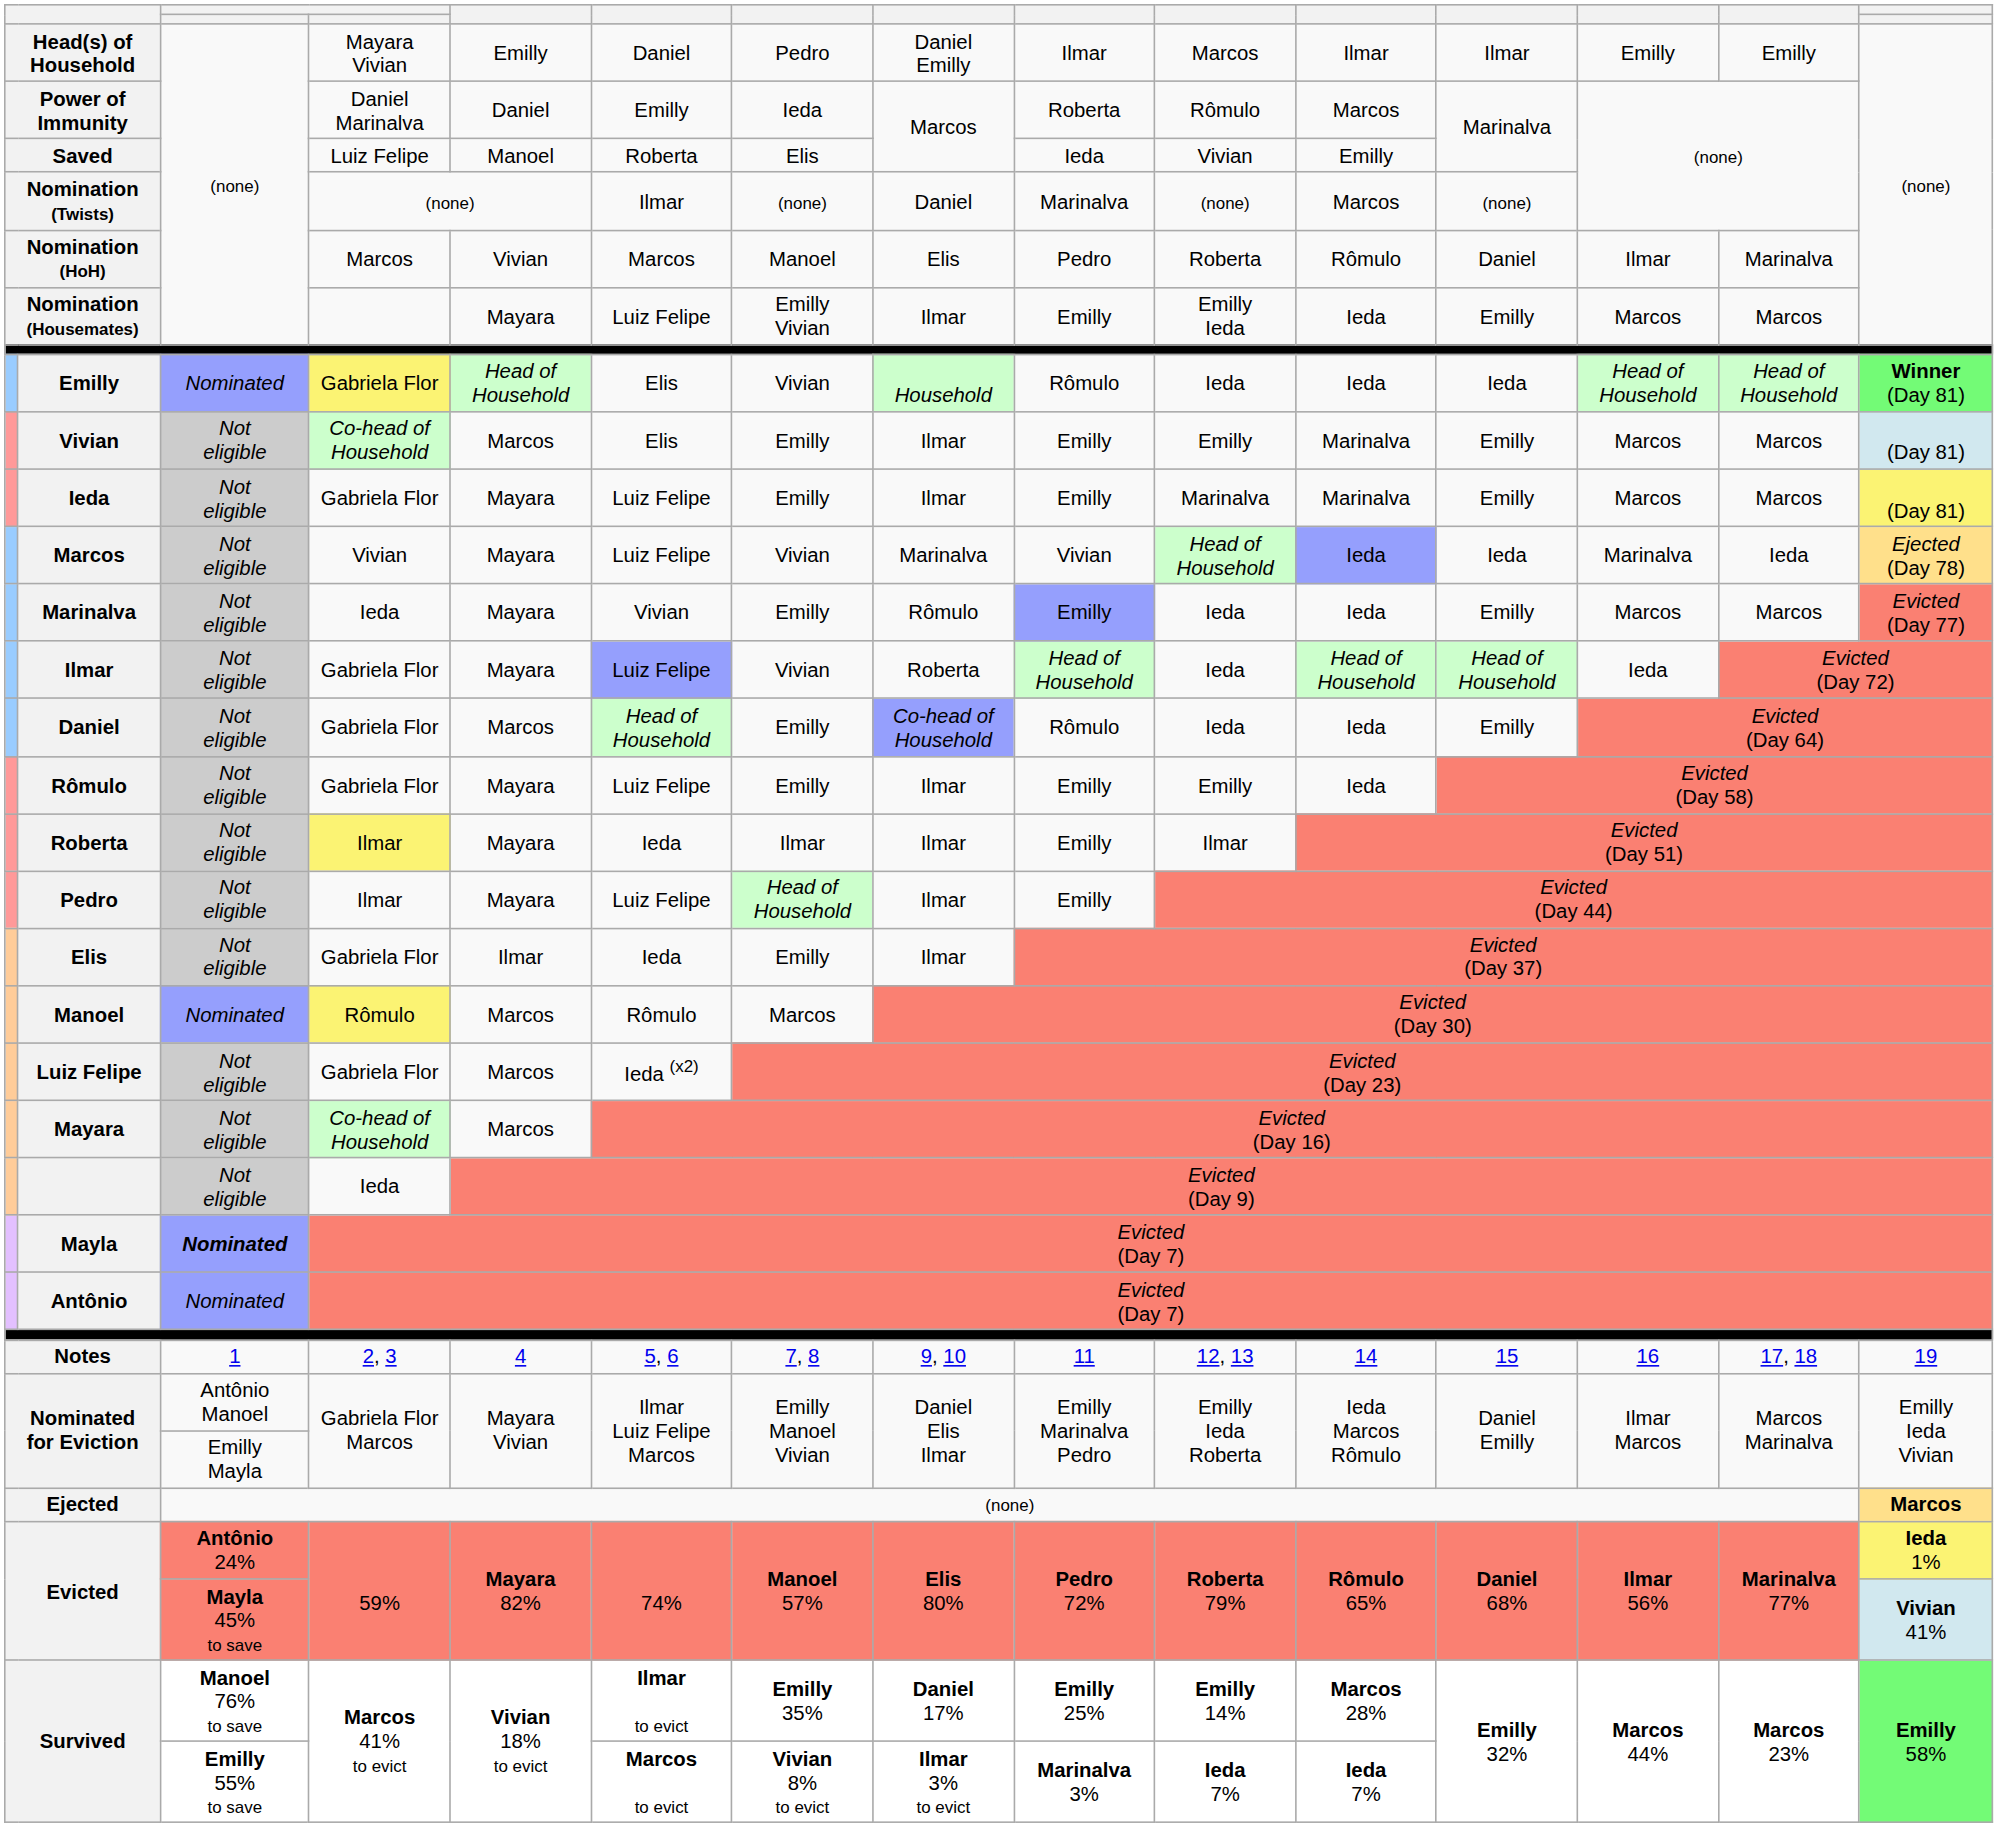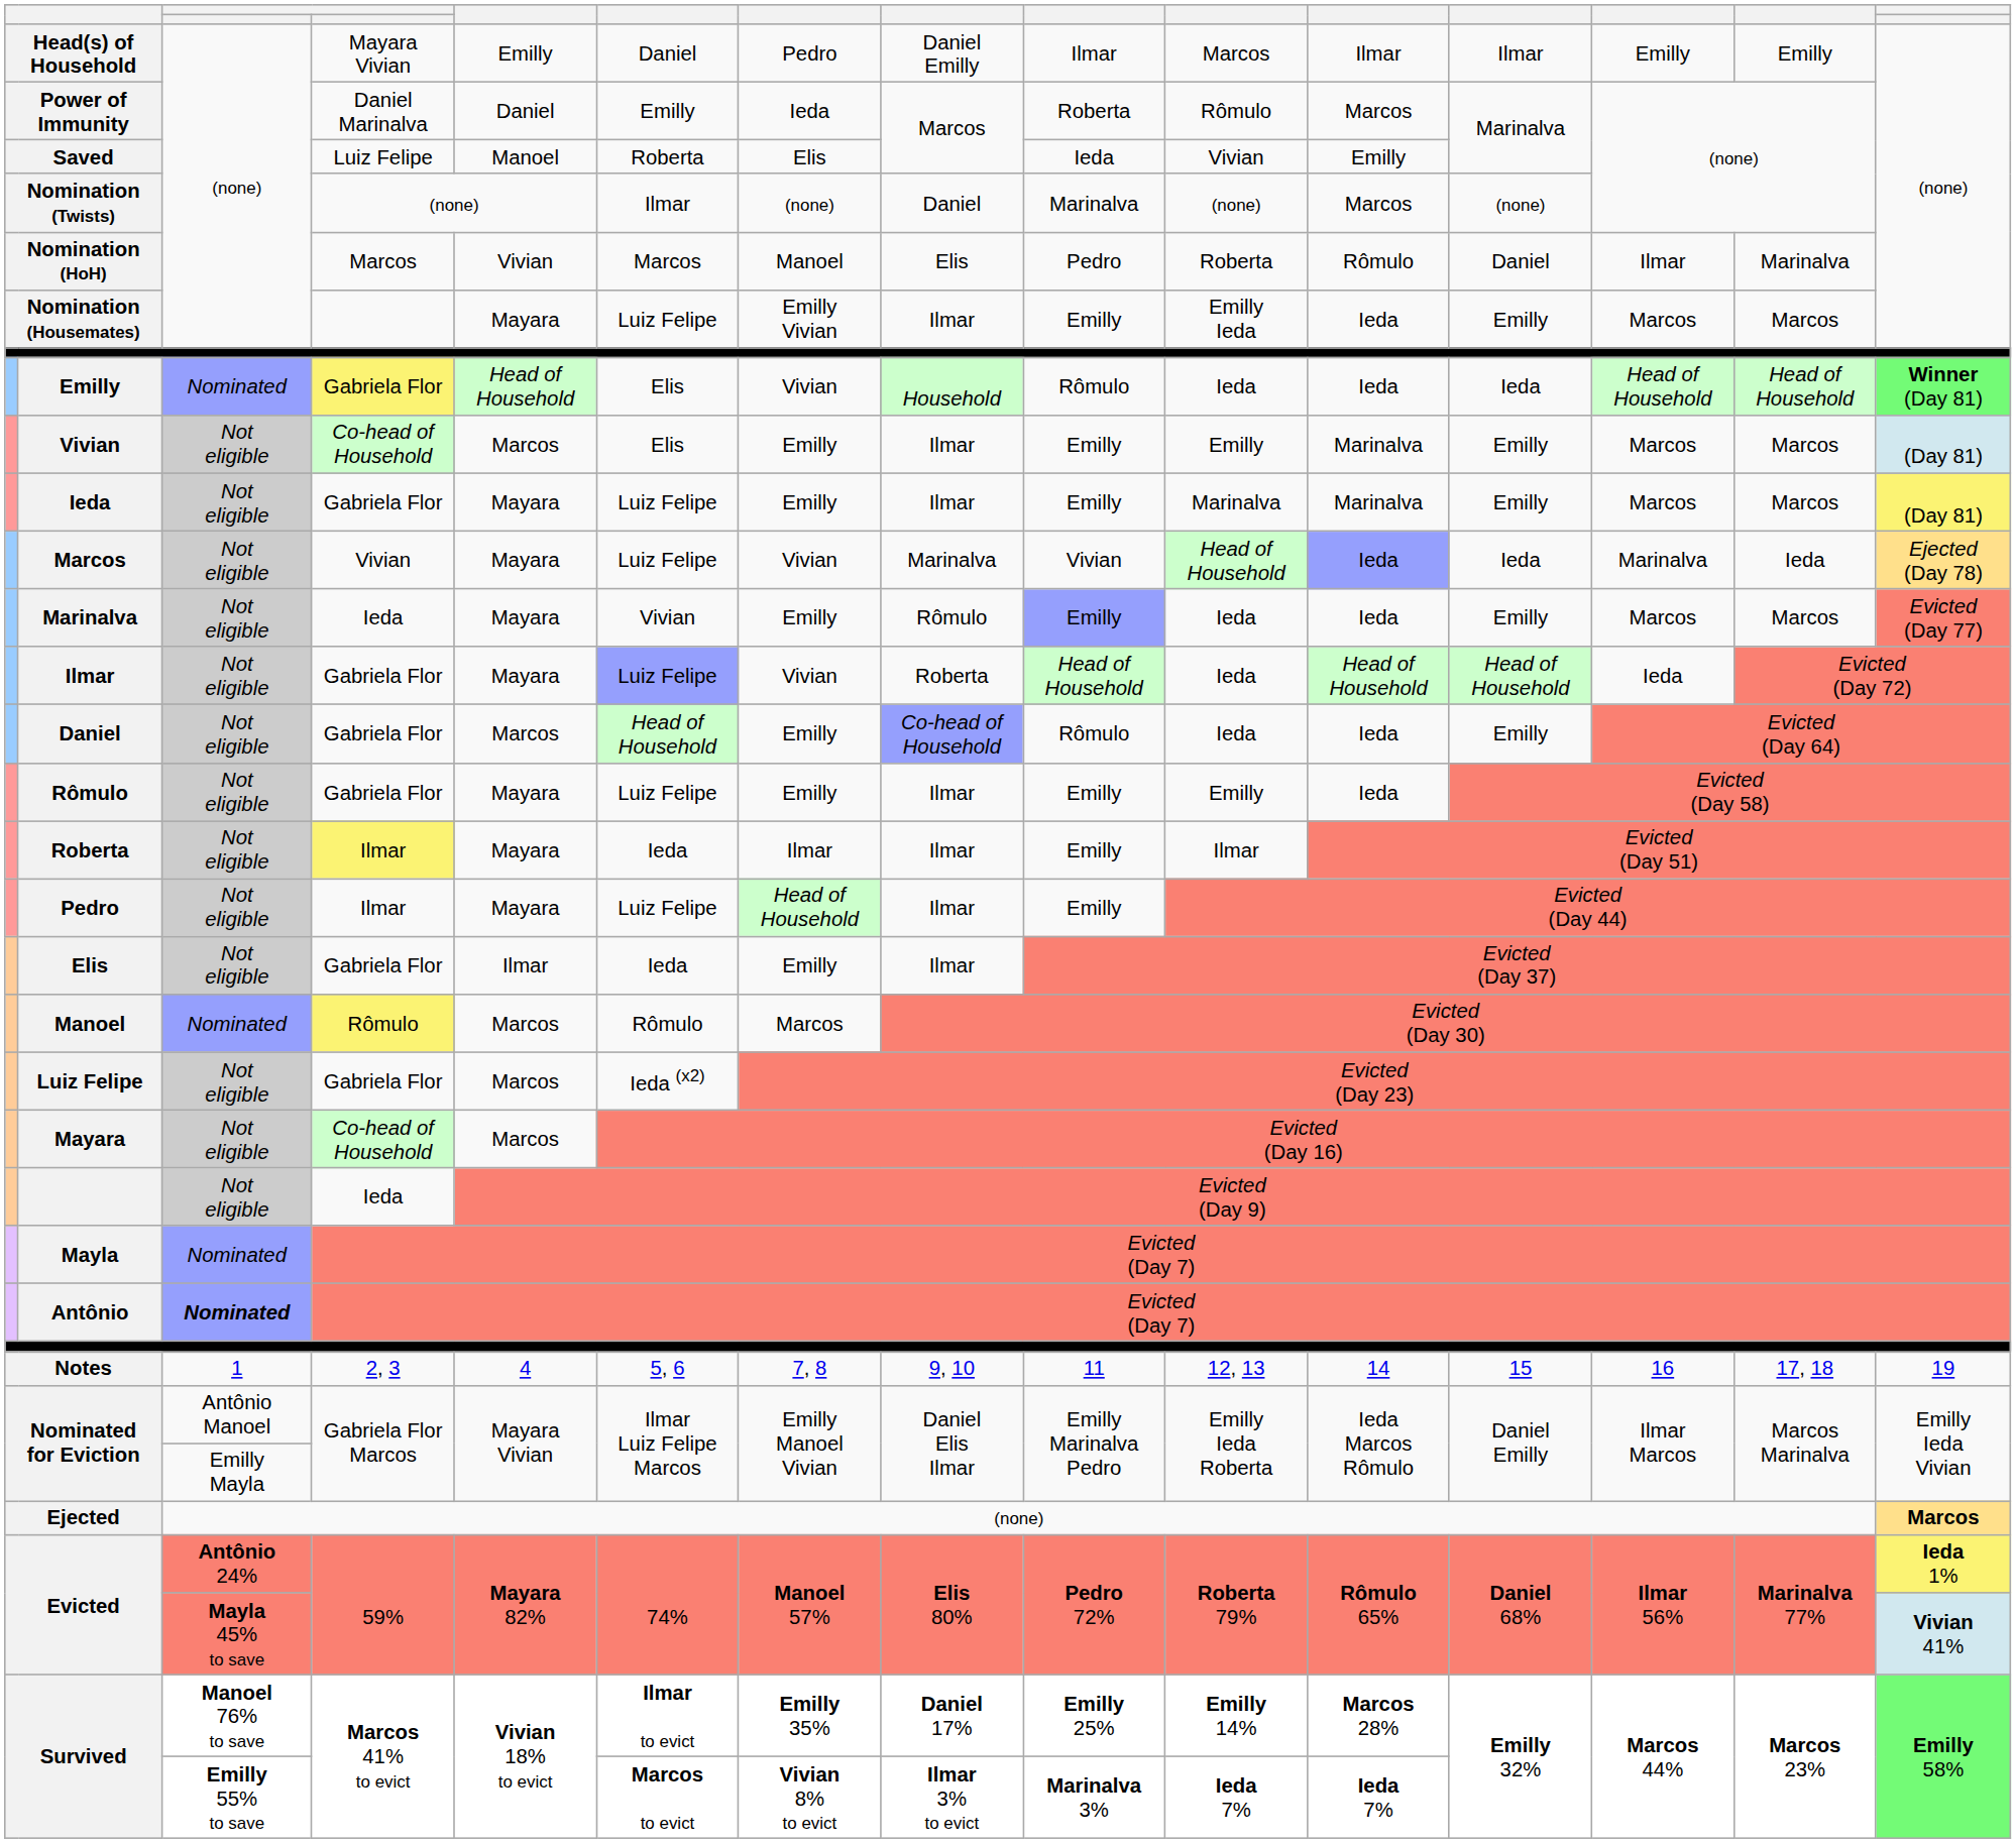Mayla | column 3: bold -> normal
Antônio | column 3: normal -> bold
